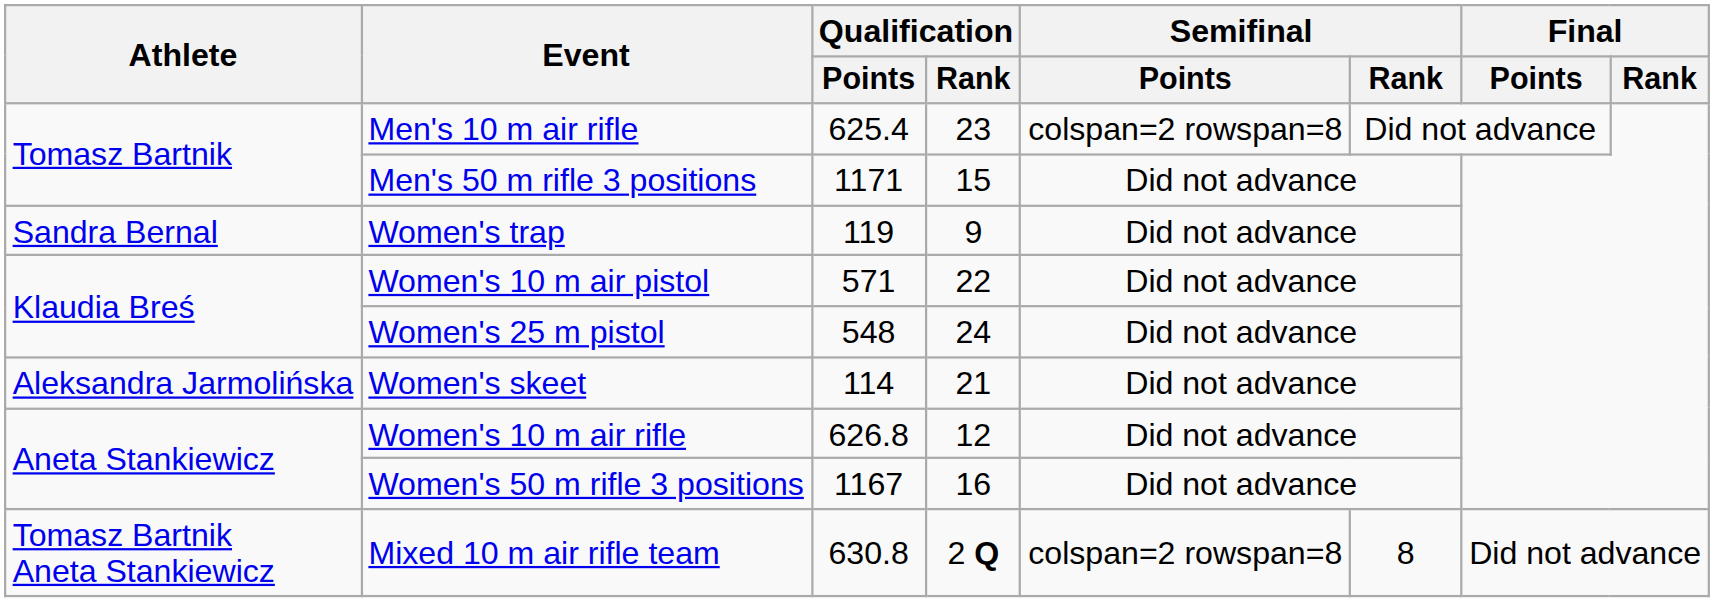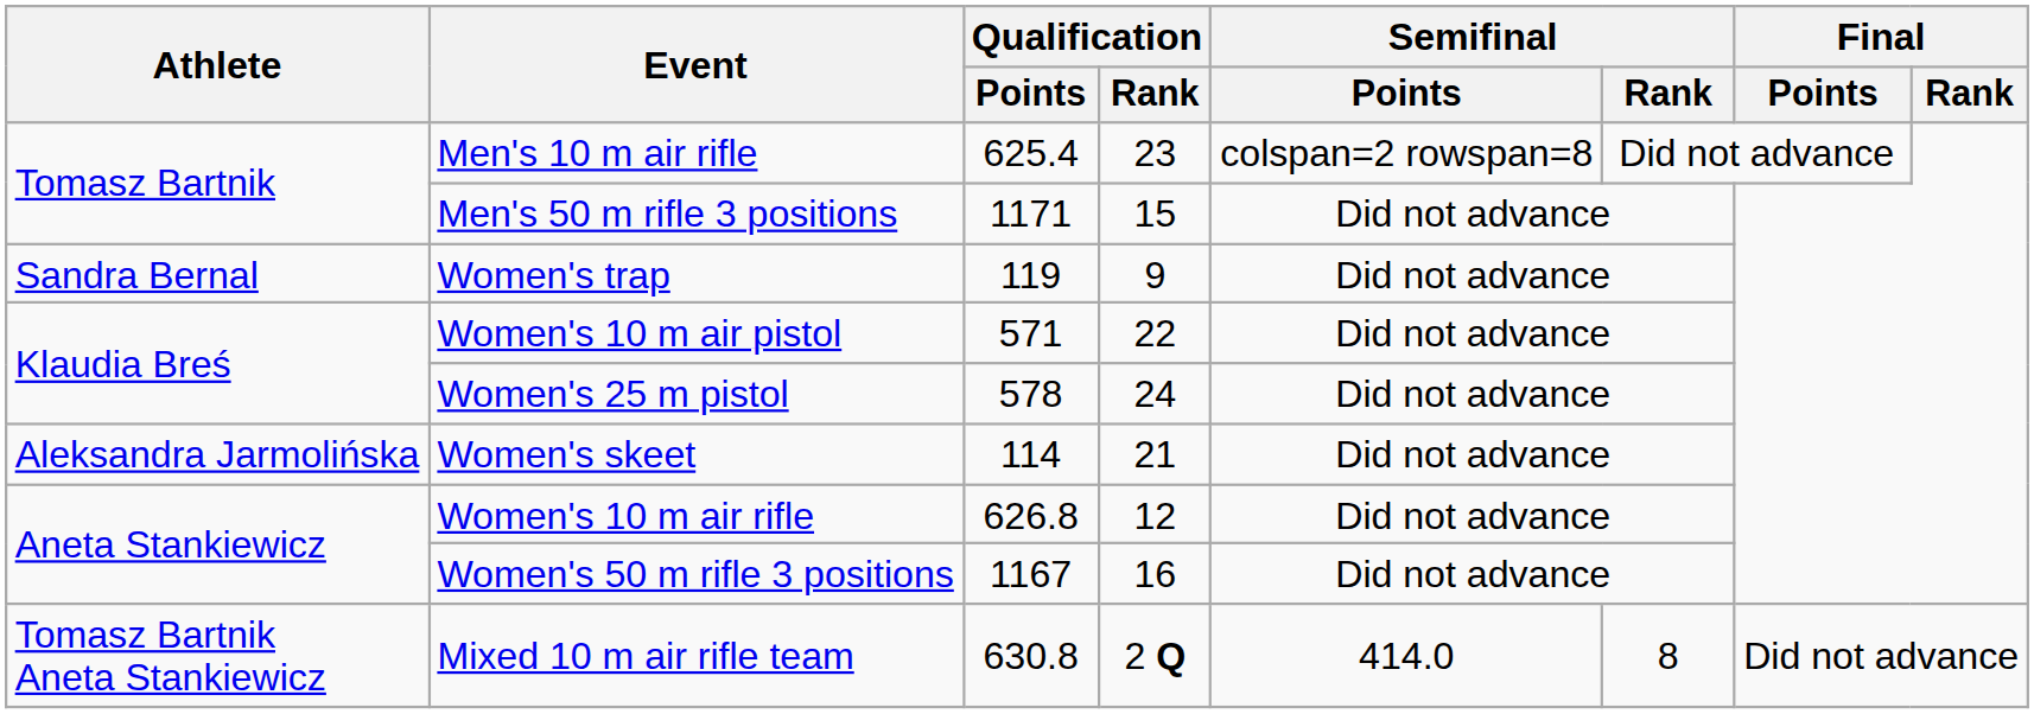Women's 25 m pistol | Qualification / Points: 548 -> 578
Mixed 10 m air rifle team | Semifinal / Points: colspan=2 rowspan=8 -> 414.0
